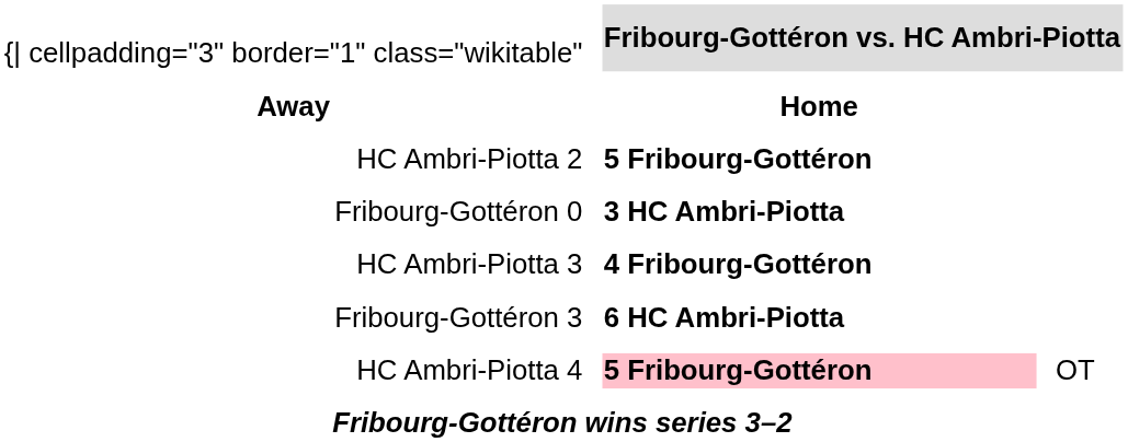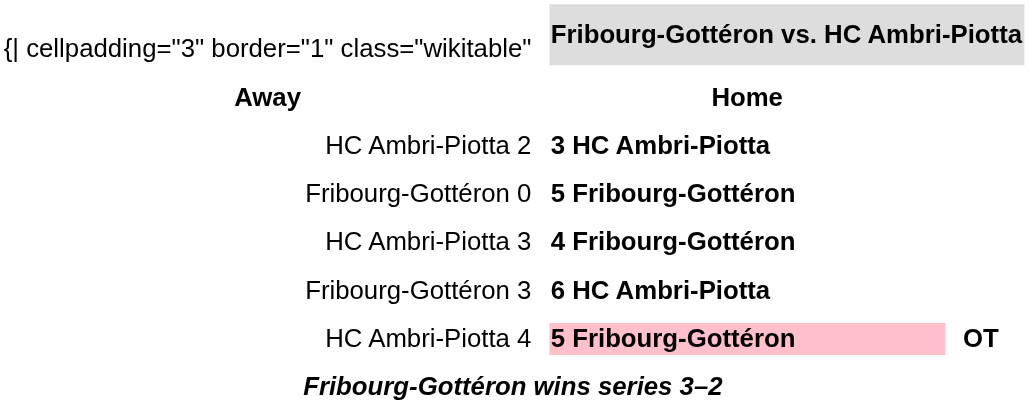HC Ambri-Piotta 2 | column 2: 5 Fribourg-Gottéron -> 3 HC Ambri-Piotta
Fribourg-Gottéron 0 | column 2: 3 HC Ambri-Piotta -> 5 Fribourg-Gottéron
HC Ambri-Piotta 4 | column 3: normal -> bold
